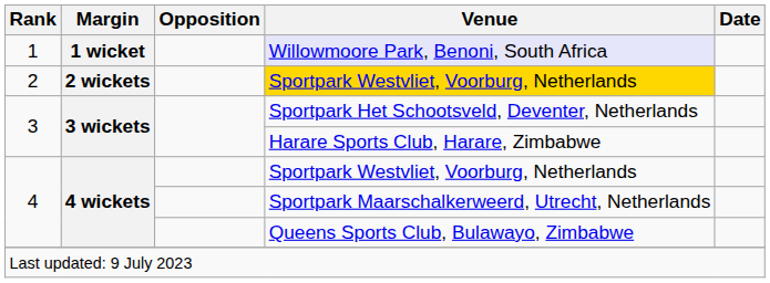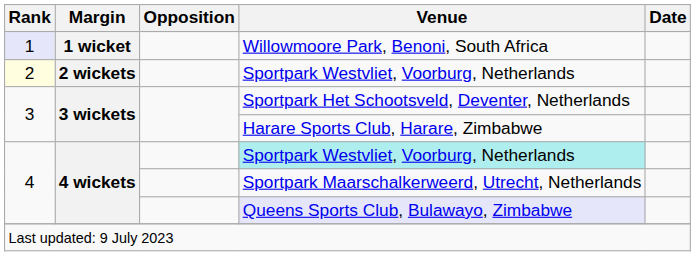Willowmoore Park, Benoni, South Africa | Rank: no background -> lavender background
Willowmoore Park, Benoni, South Africa | Venue: lavender background -> no background
2 / Sportpark Westvliet, Voorburg, Netherlands | Rank: no background -> lightyellow background
2 / Sportpark Westvliet, Voorburg, Netherlands | Venue: gold background -> no background
4 / Sportpark Westvliet, Voorburg, Netherlands | Venue: no background -> paleturquoise background
Queens Sports Club, Bulawayo, Zimbabwe | Venue: no background -> lavender background
